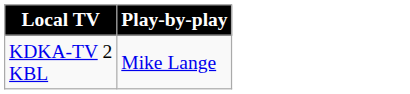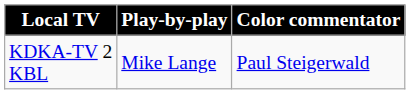+ column: Color commentator | Paul Steigerwald
